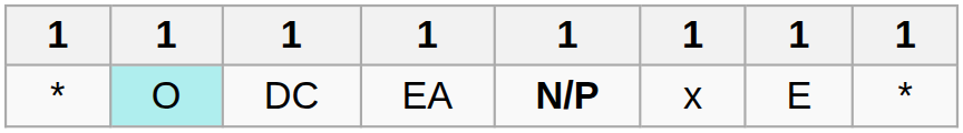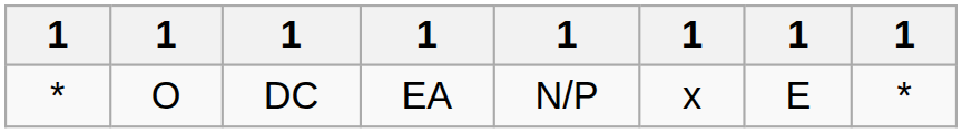DC | column 2: paleturquoise background -> no background
DC | column 5: bold -> normal
